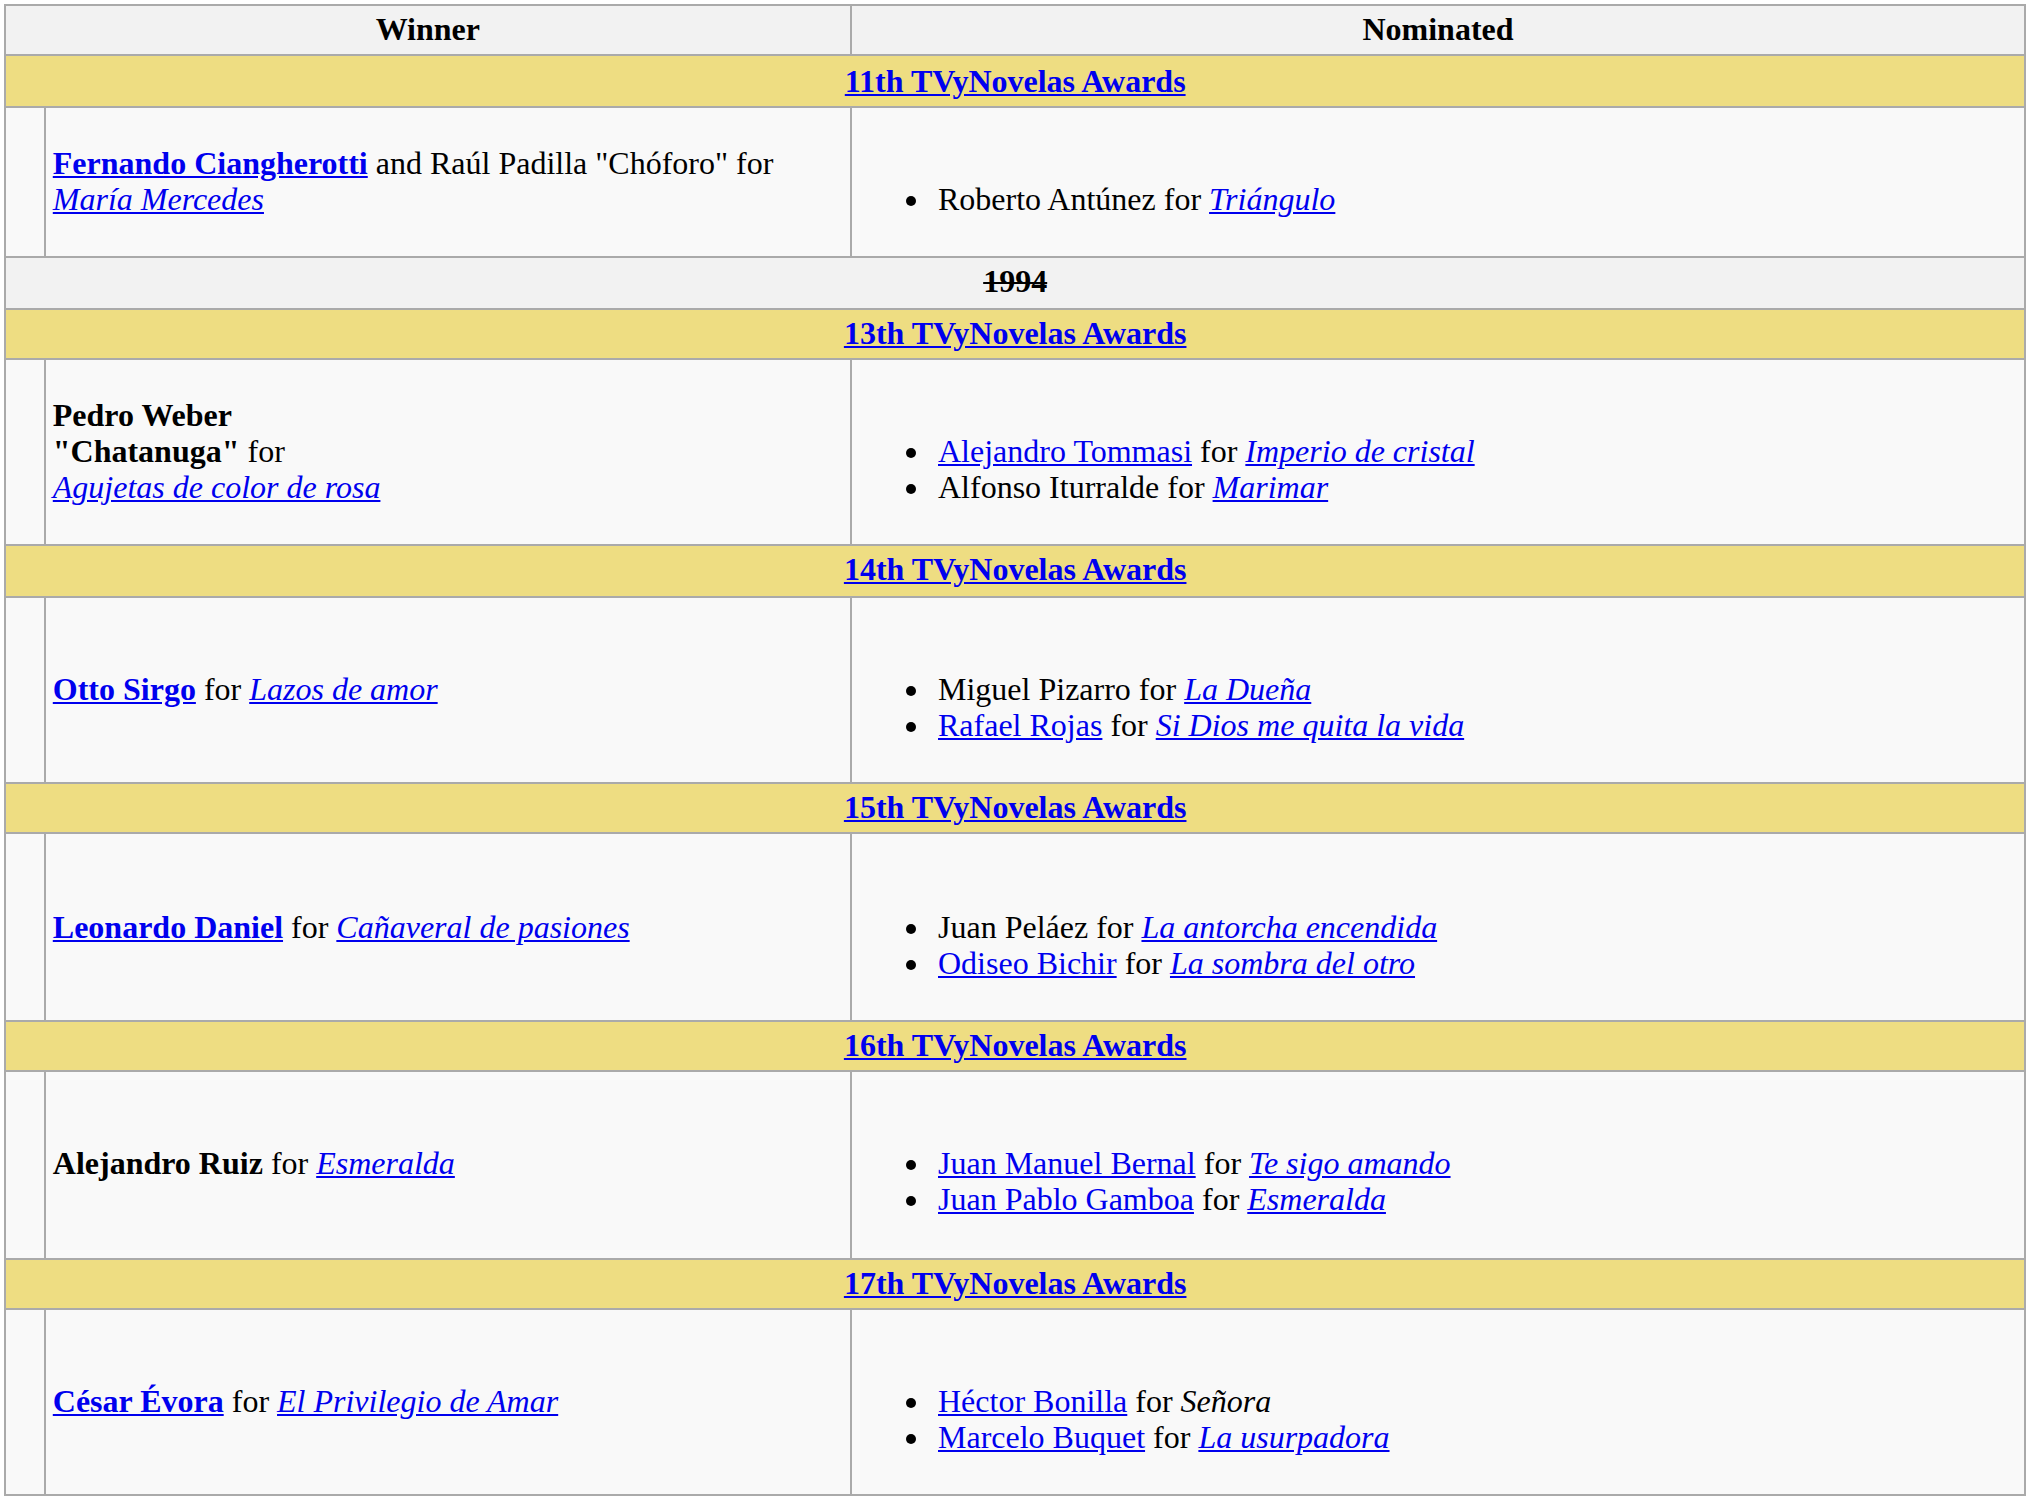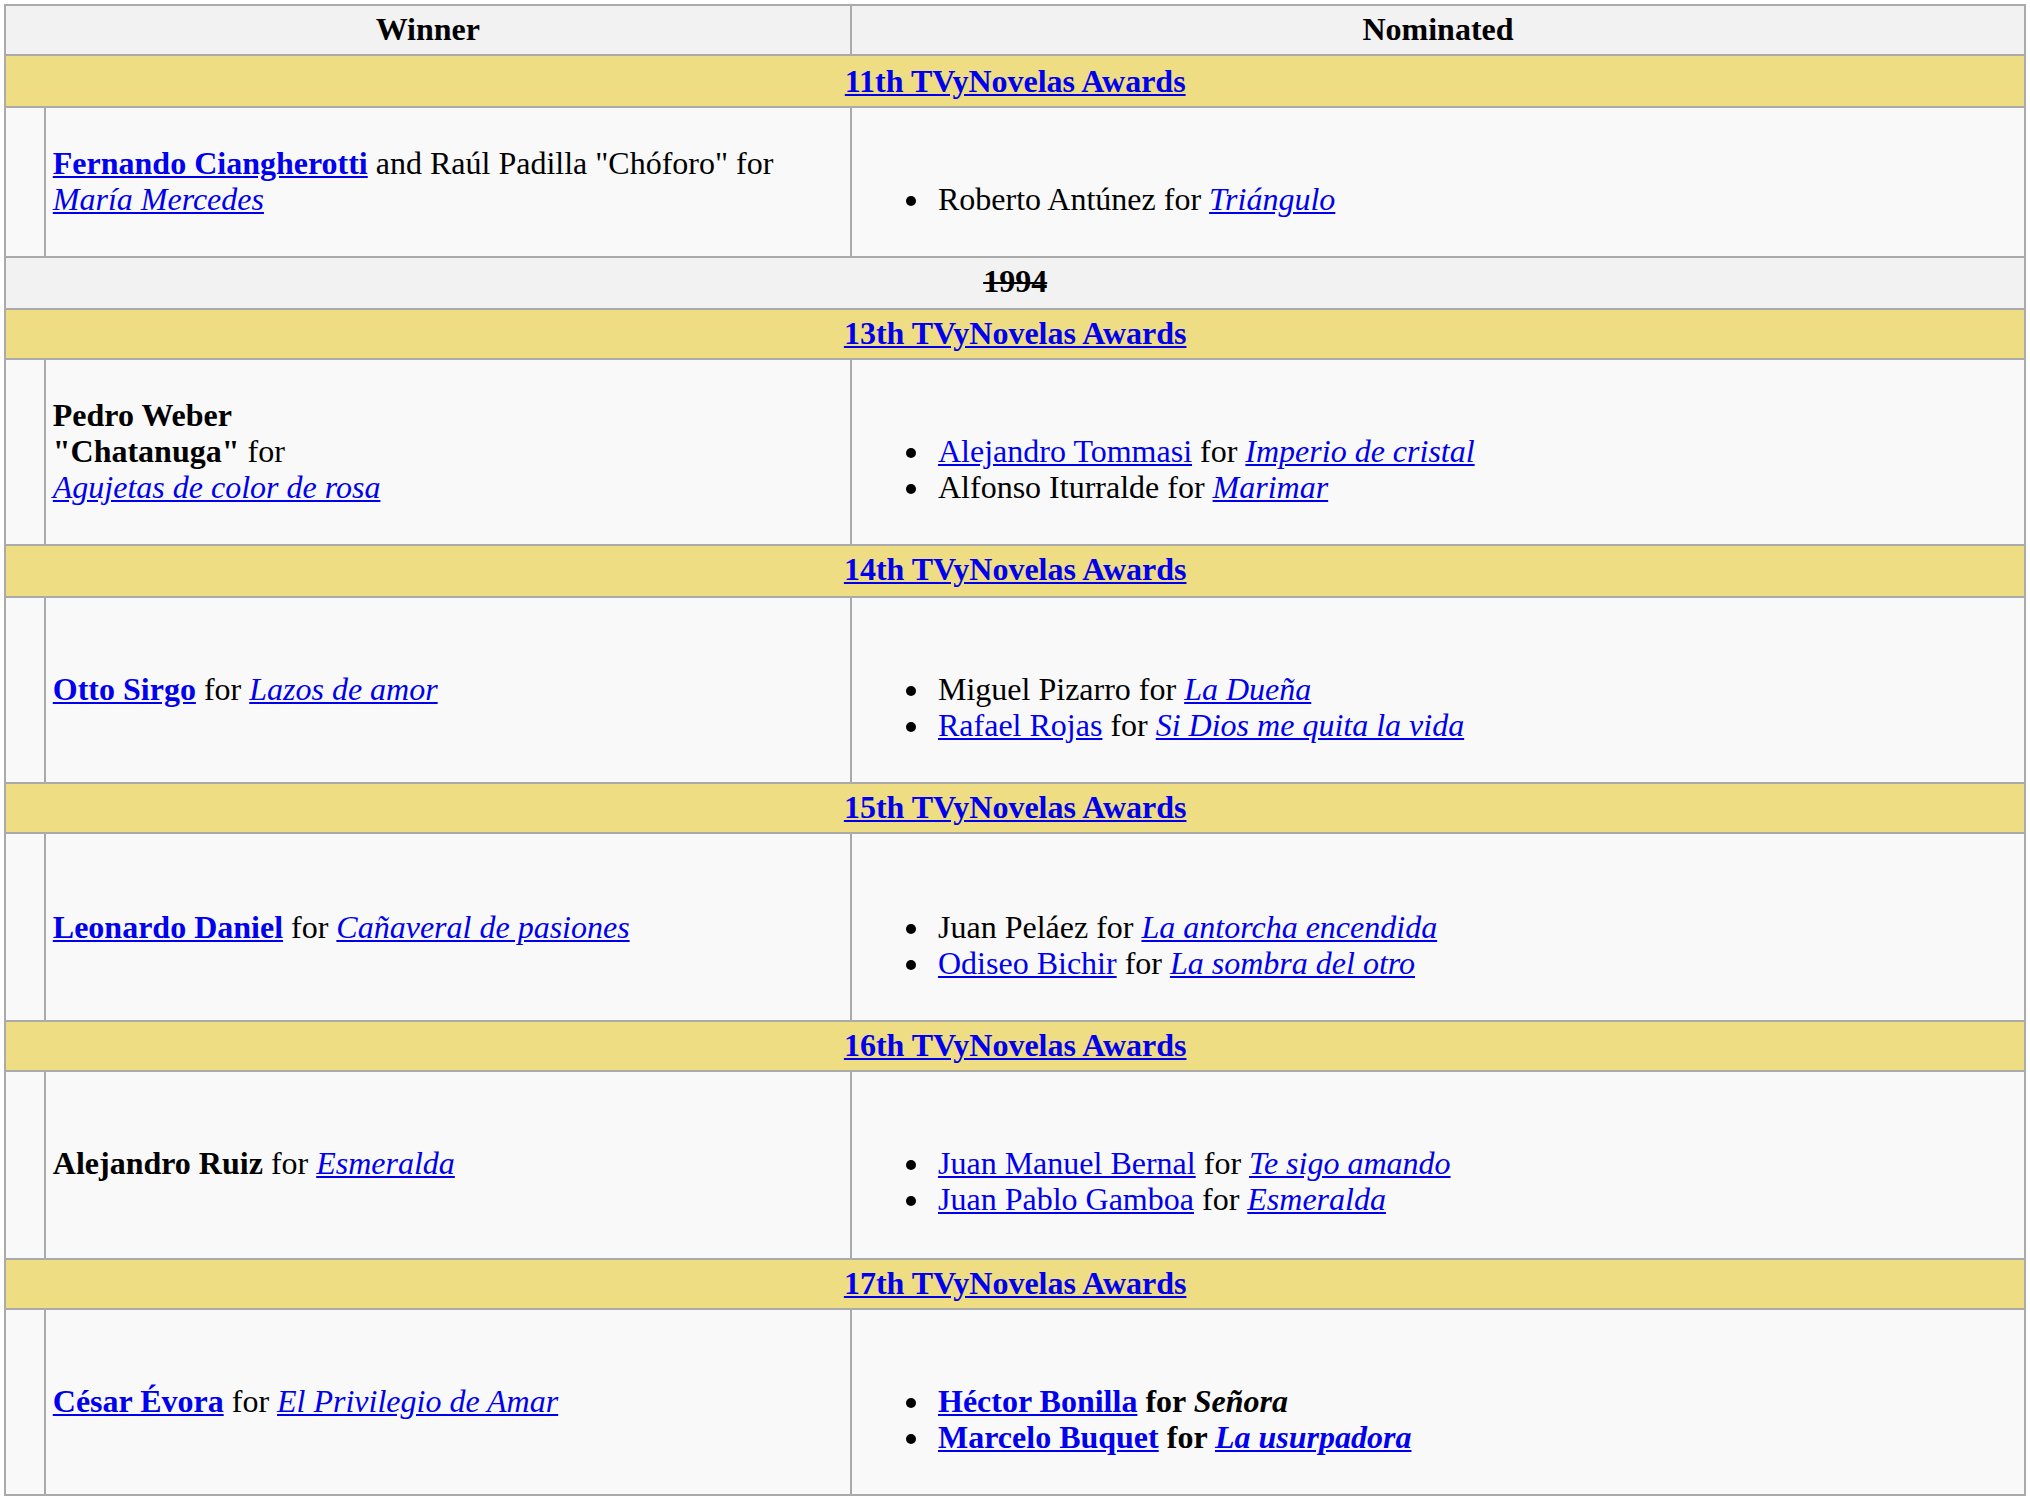César Évora for El Privilegio de Amar | Nominated: normal -> bold
